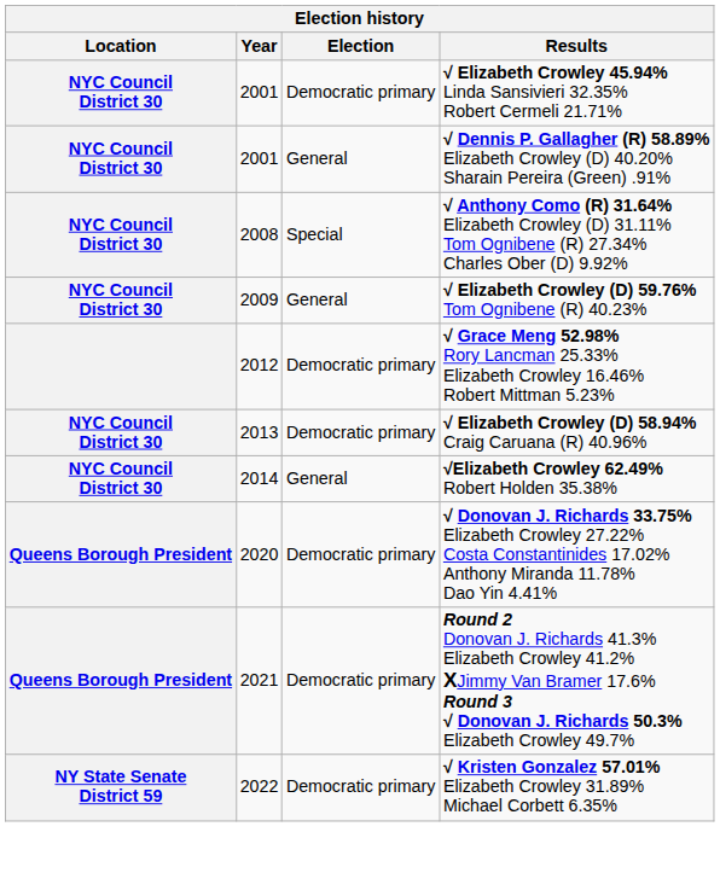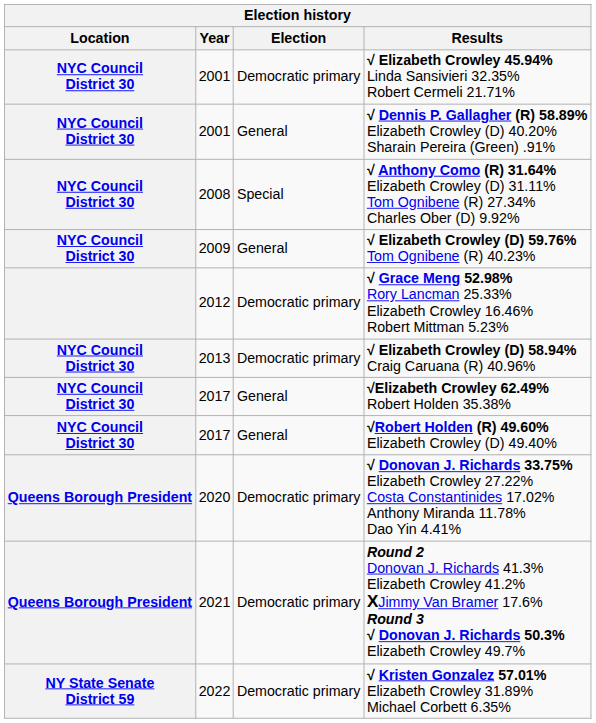√Elizabeth Crowley 62.49% Robert Holden 35.38% | Year: 2014 -> 2017
+ row: NYC Council District 30 | 2017 | General | √Robert Holden (R) 49.60% Elizabeth Crowley (D) 49.40%
